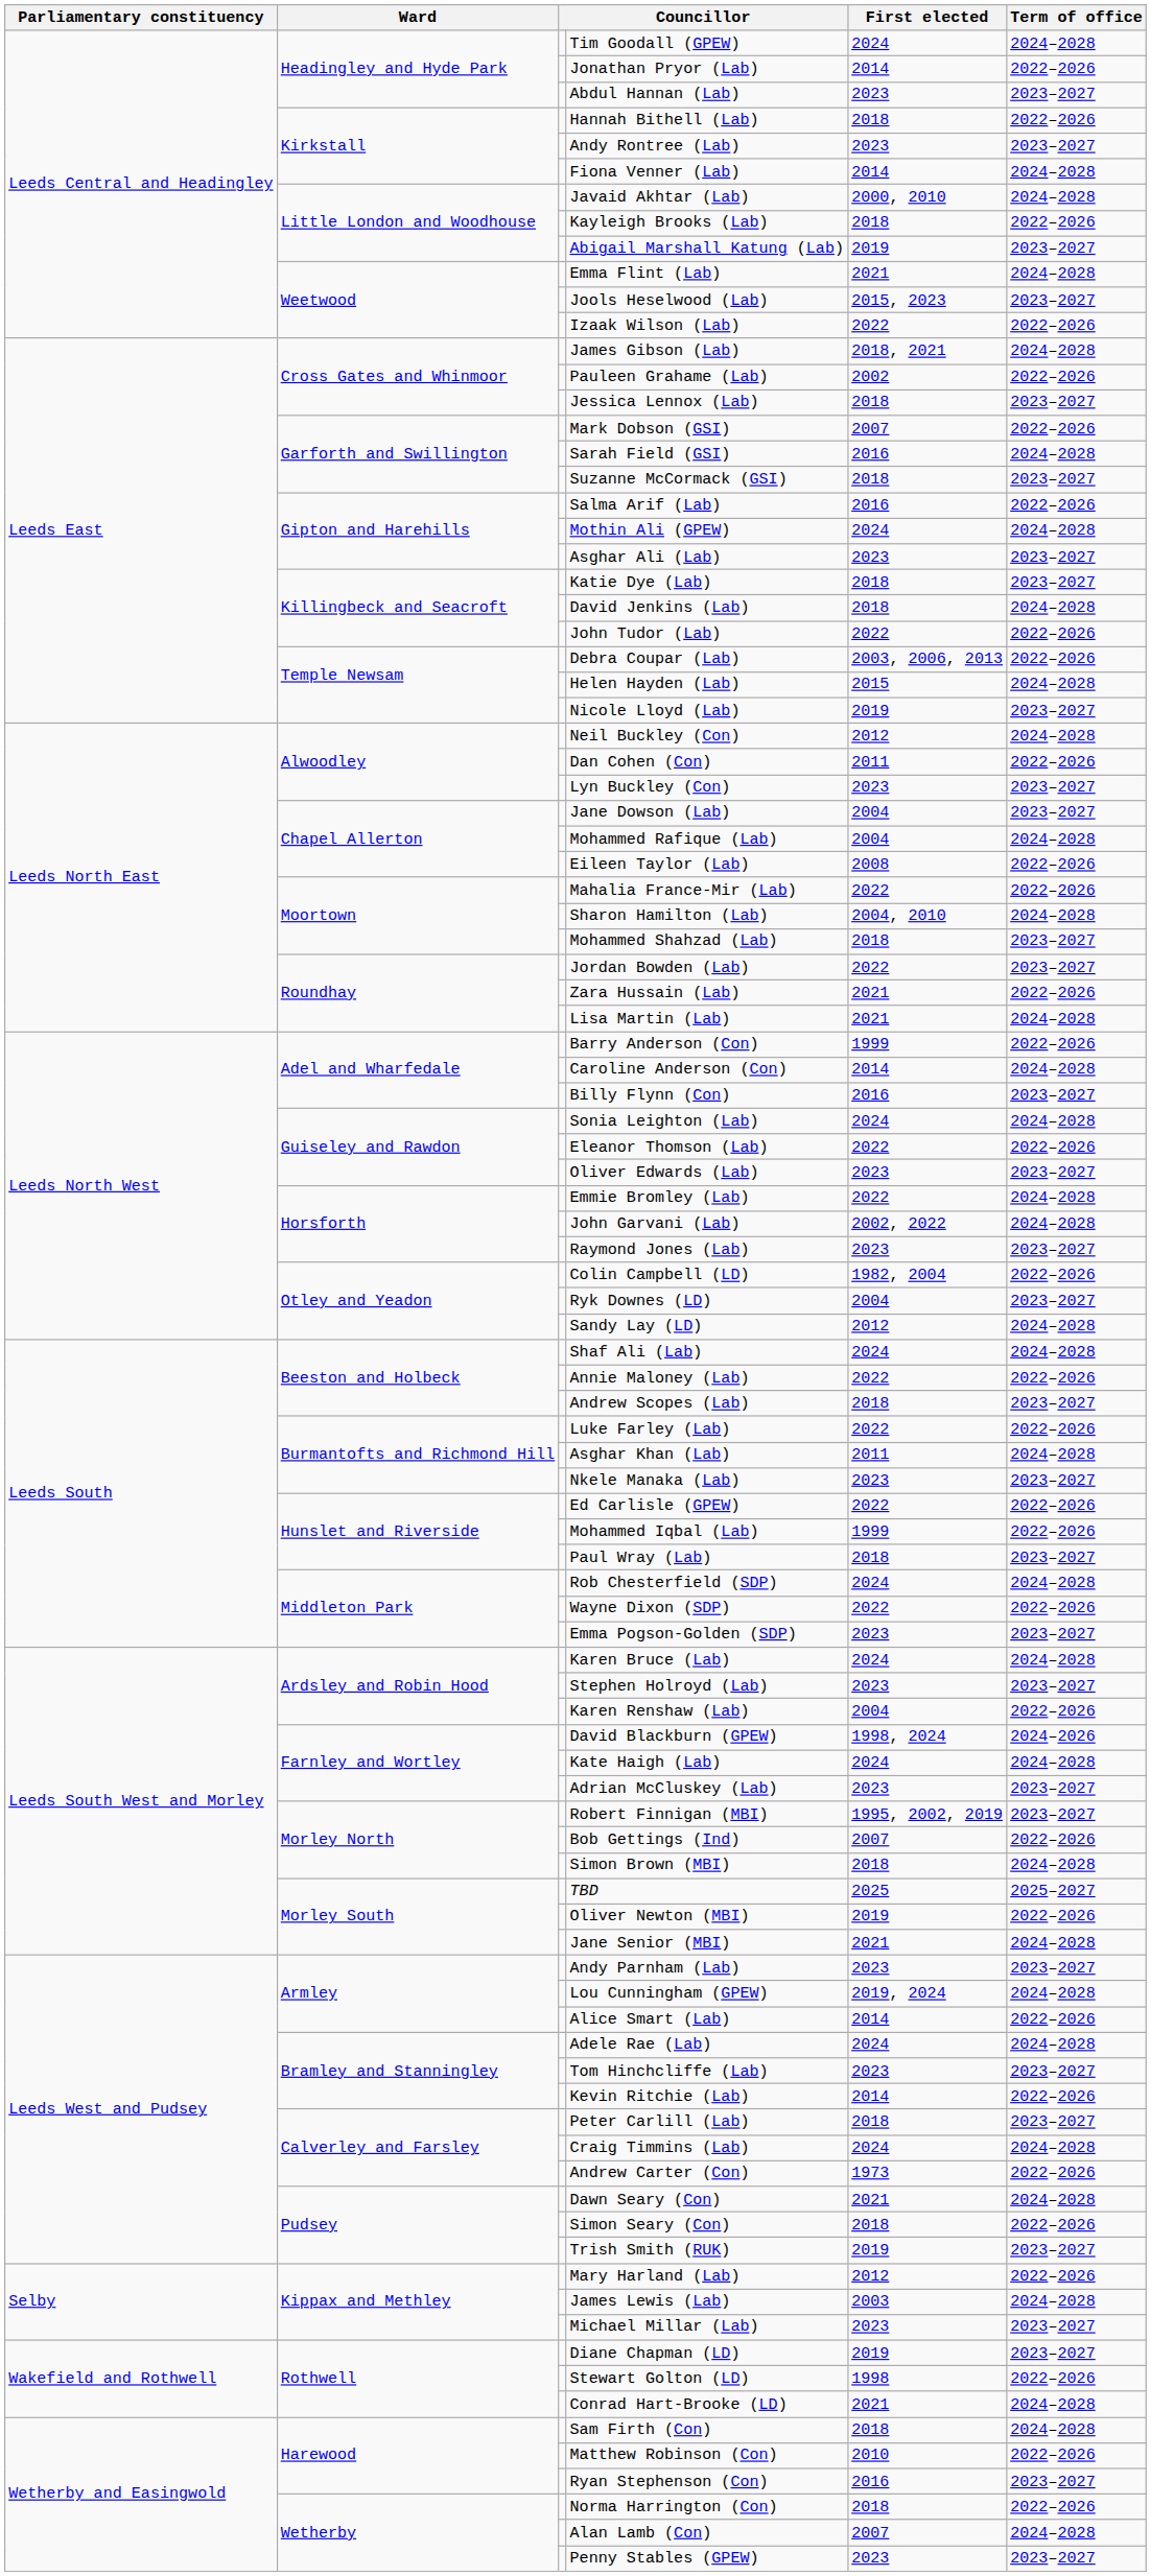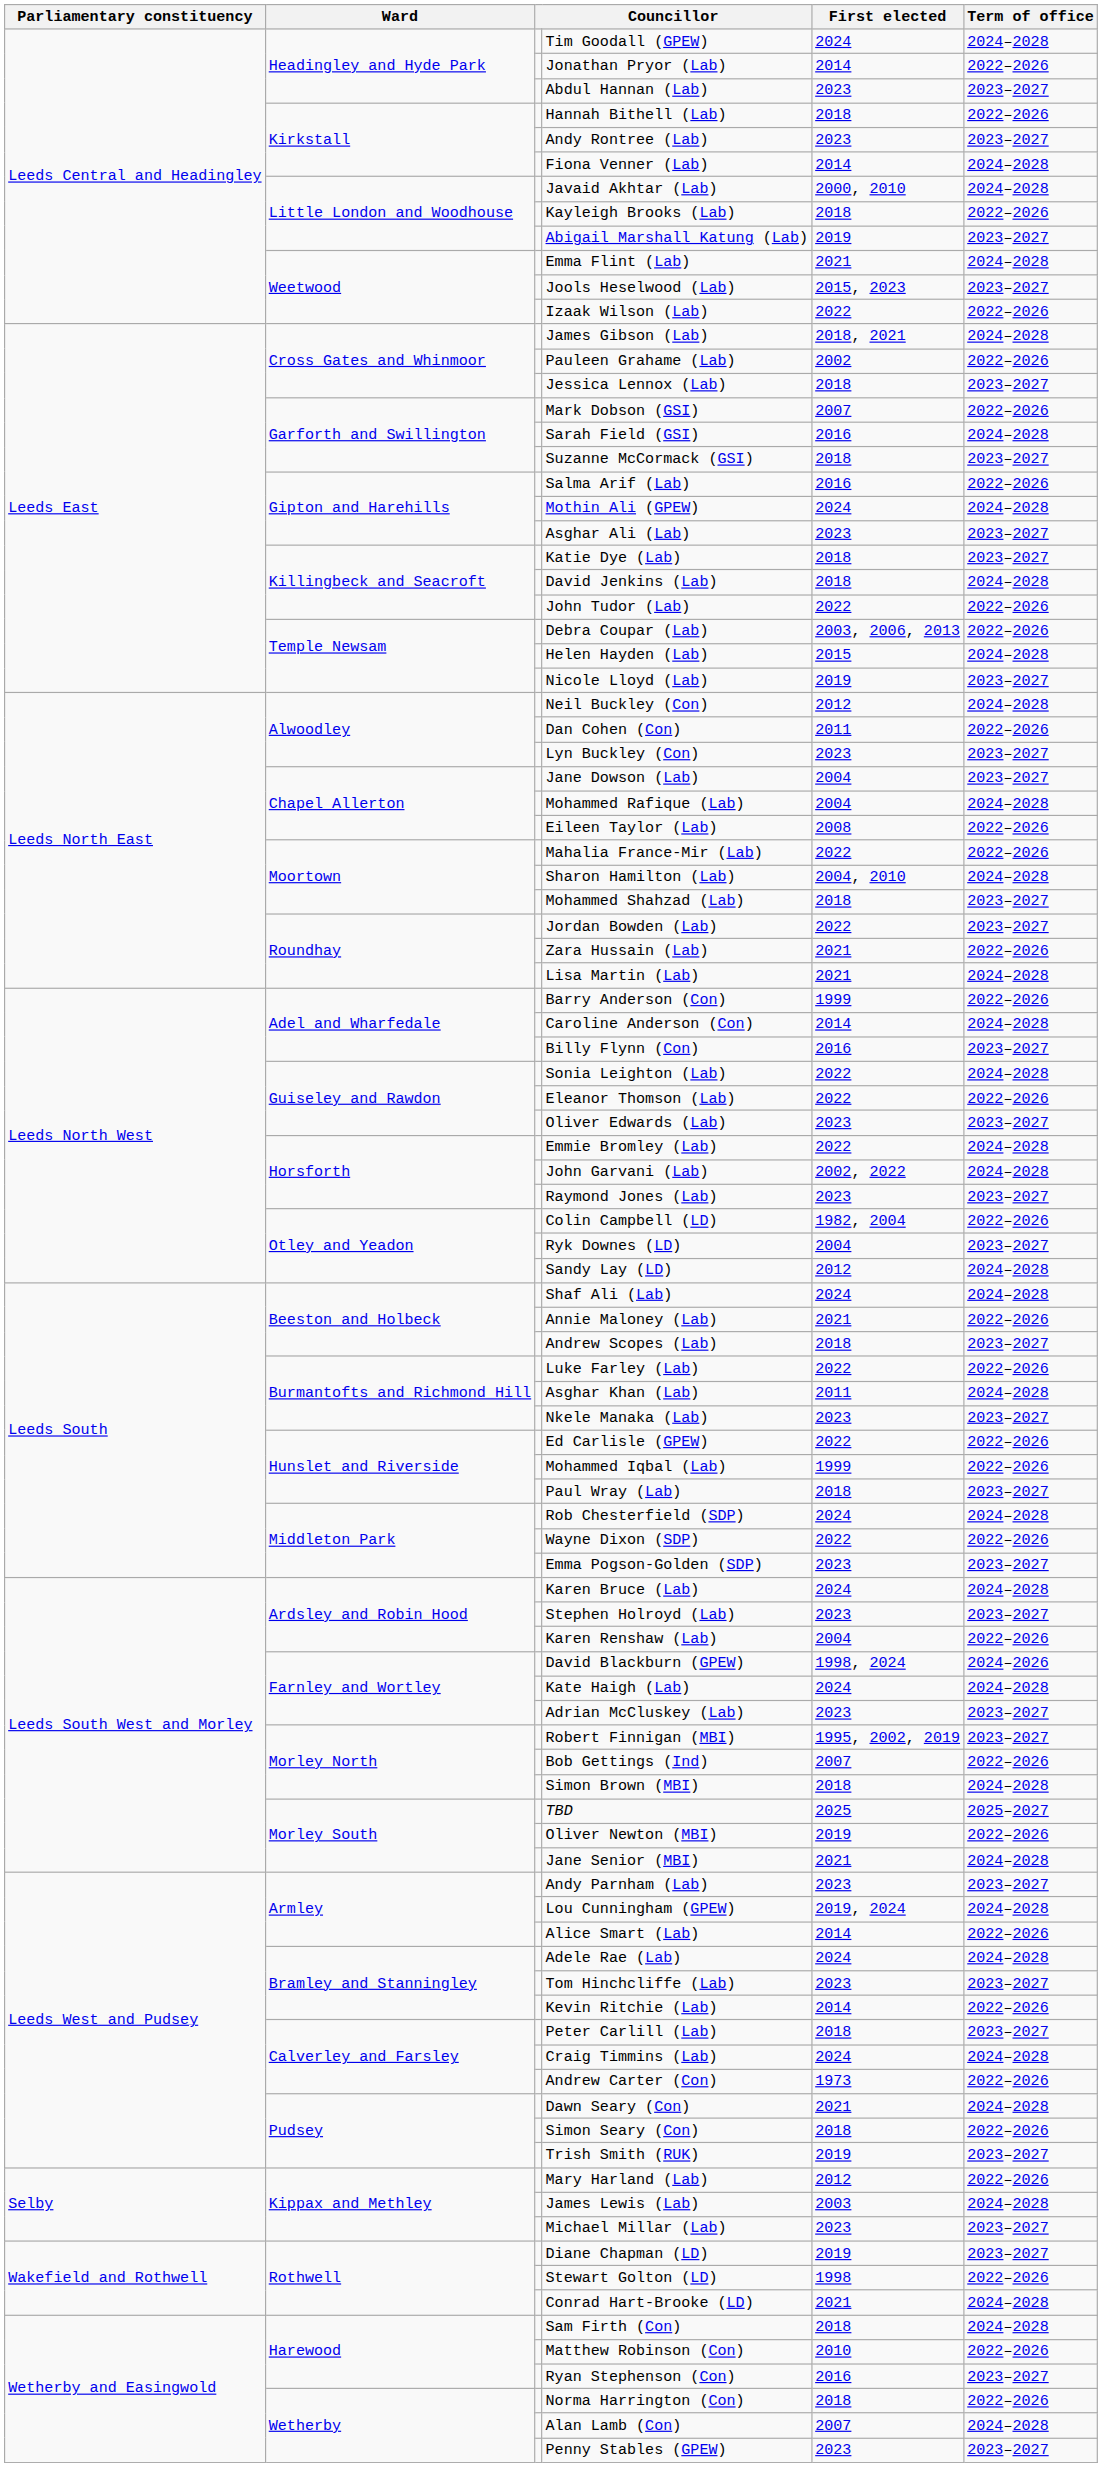Sonia Leighton (Lab) | First elected: 2024 -> 2022
Annie Maloney (Lab) | First elected: 2022 -> 2021
